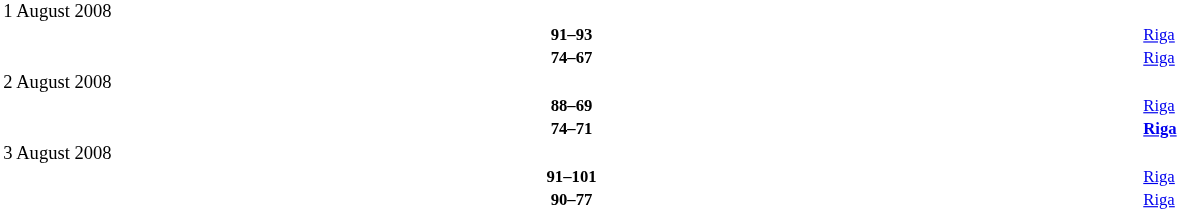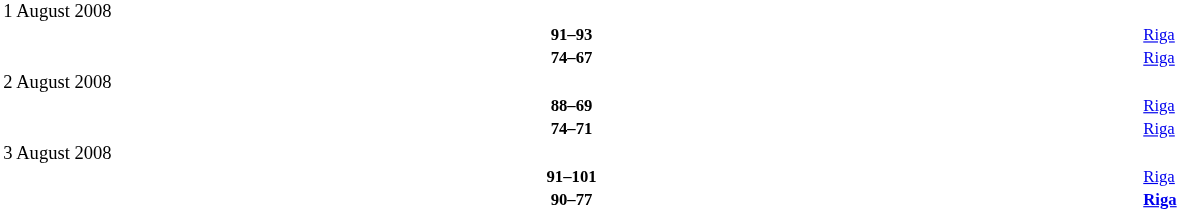74–71 | column 3: bold -> normal
90–77 | column 3: normal -> bold
